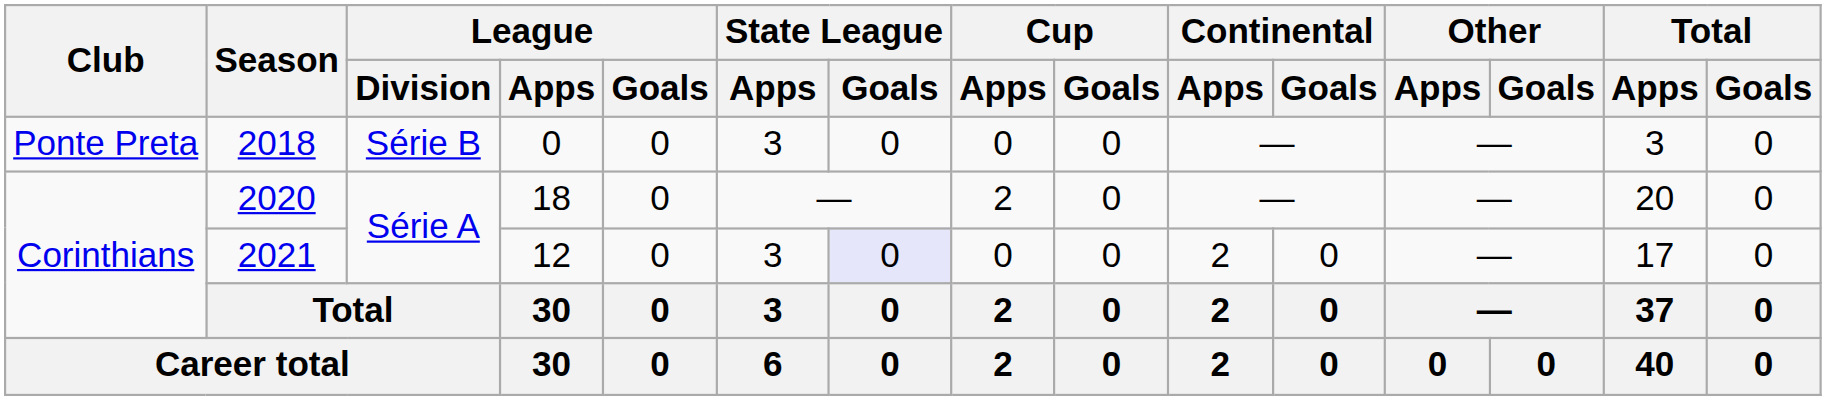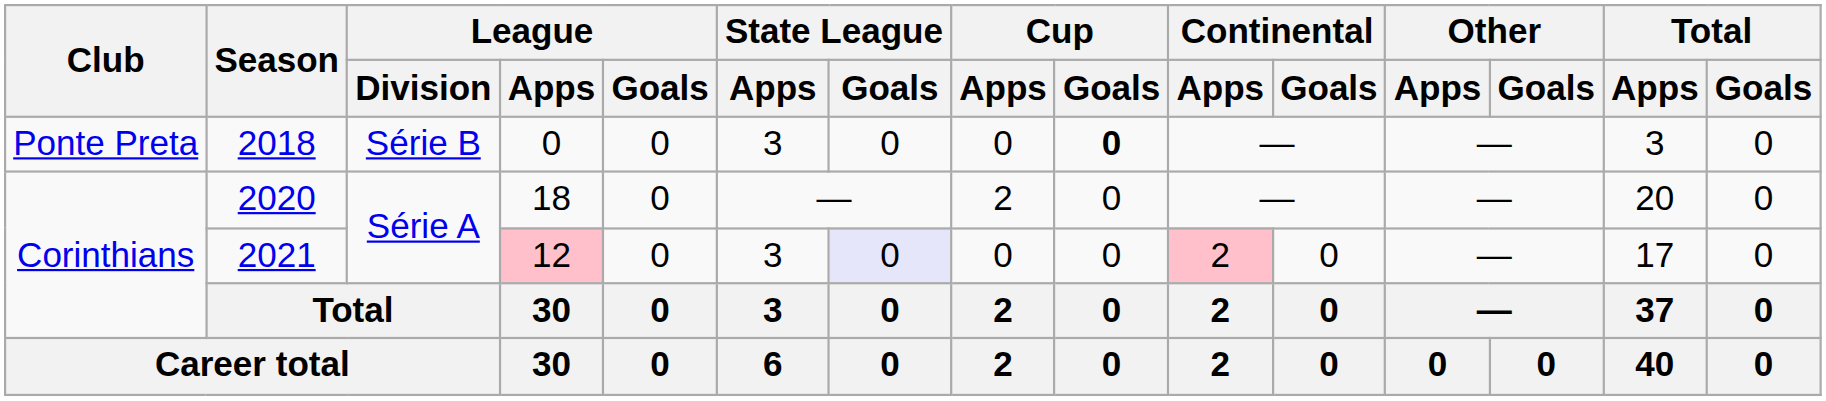2018 | Cup / Goals: normal -> bold
2021 | League / Apps: no background -> pink background
2021 | Continental / Apps: no background -> pink background
